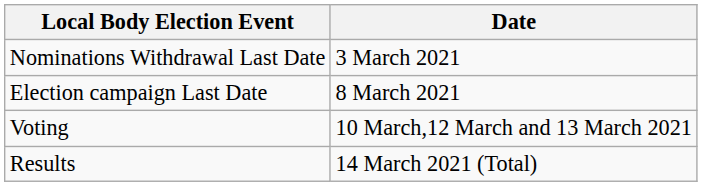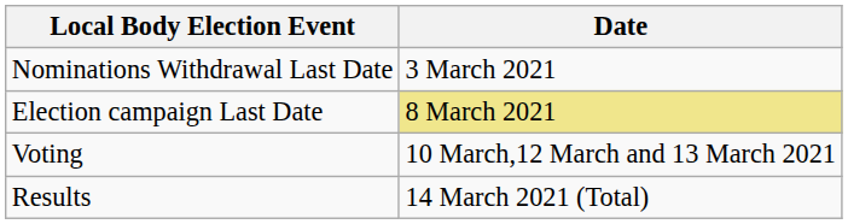Election campaign Last Date | Date: no background -> khaki background
